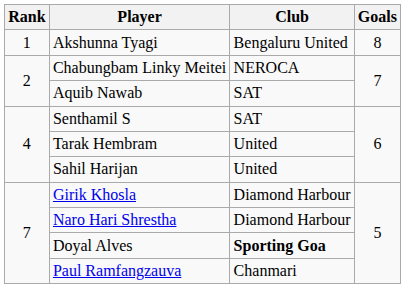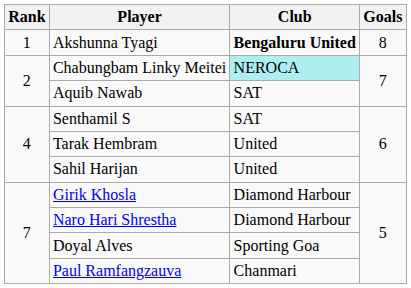Akshunna Tyagi | Club: normal -> bold
Chabungbam Linky Meitei | Club: no background -> paleturquoise background
Doyal Alves | Club: bold -> normal
